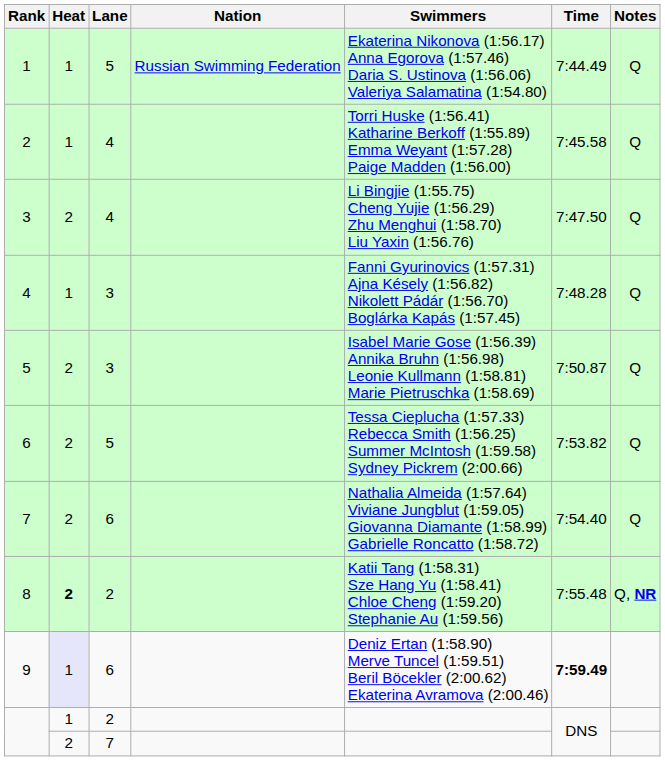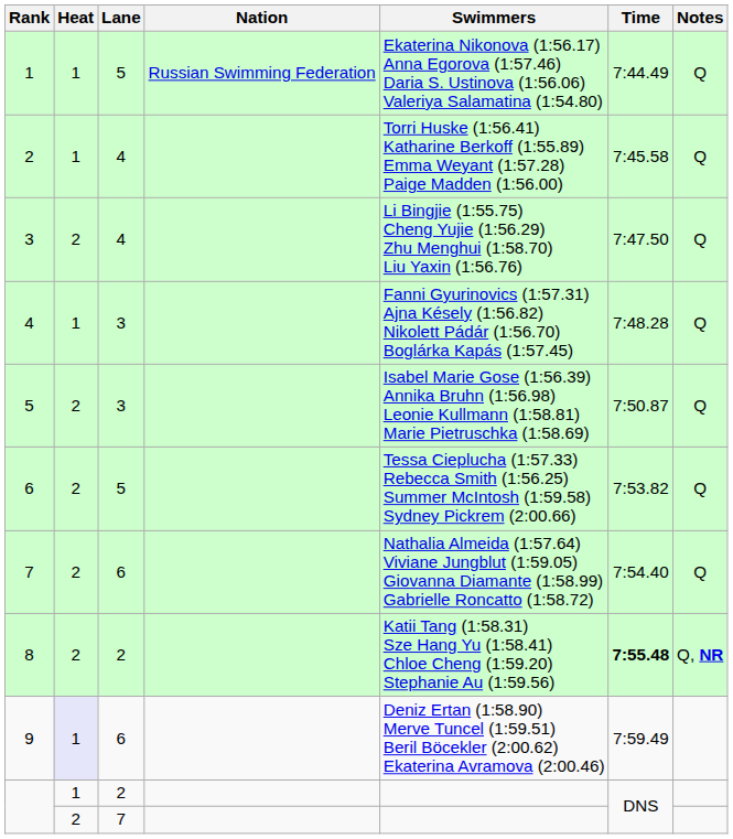8 | Heat: bold -> normal
8 | Time: normal -> bold
9 | Time: bold -> normal
